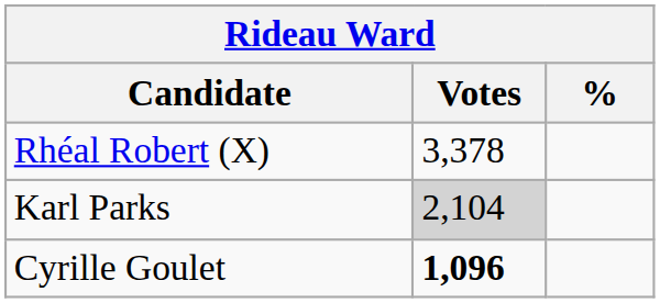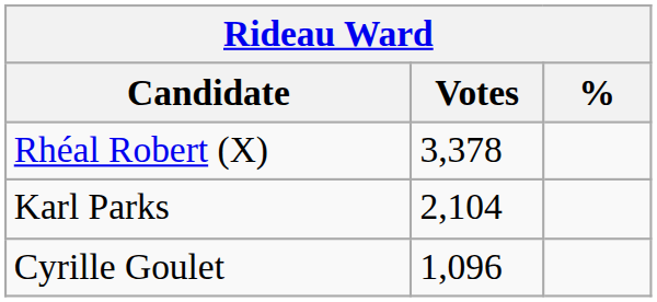Karl Parks | Votes: lightgrey background -> no background
Cyrille Goulet | Votes: bold -> normal
